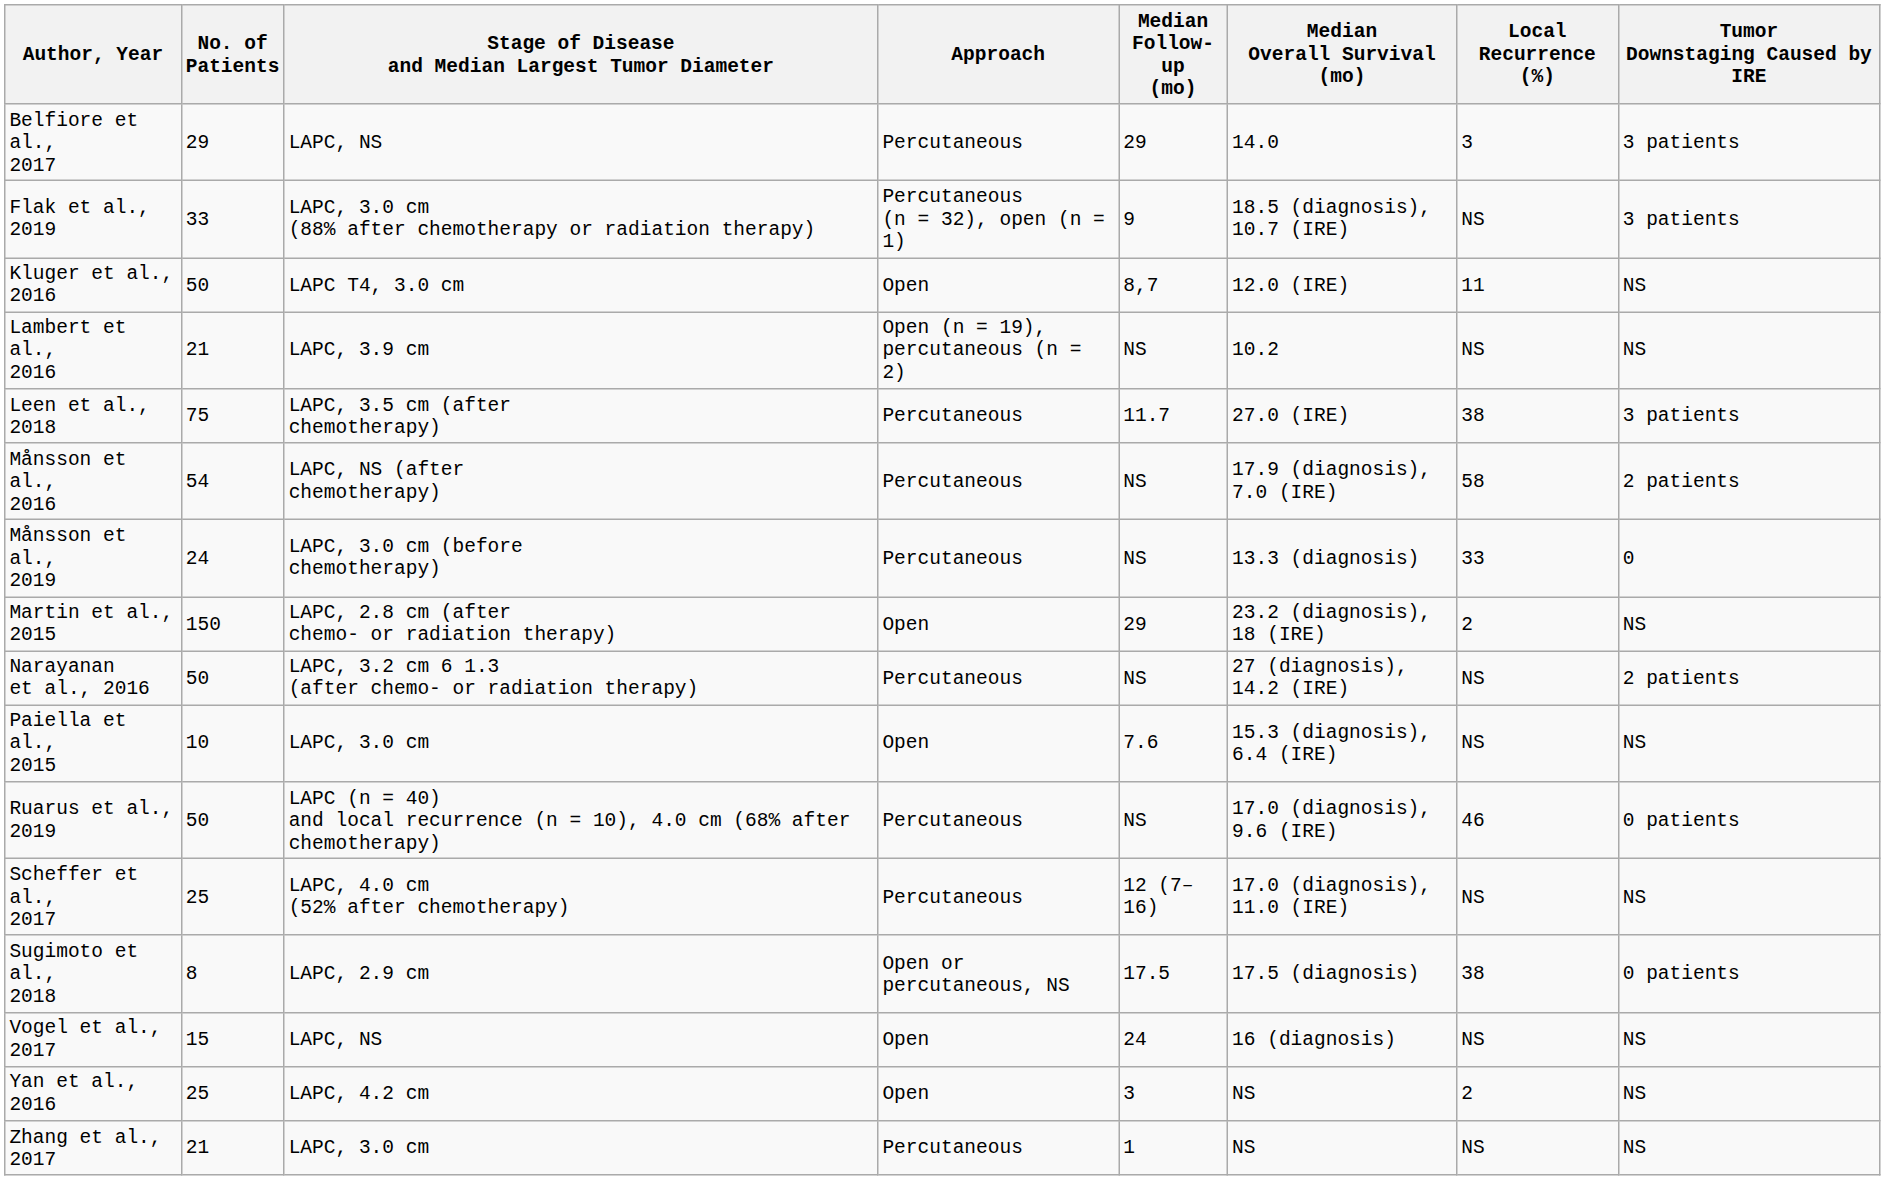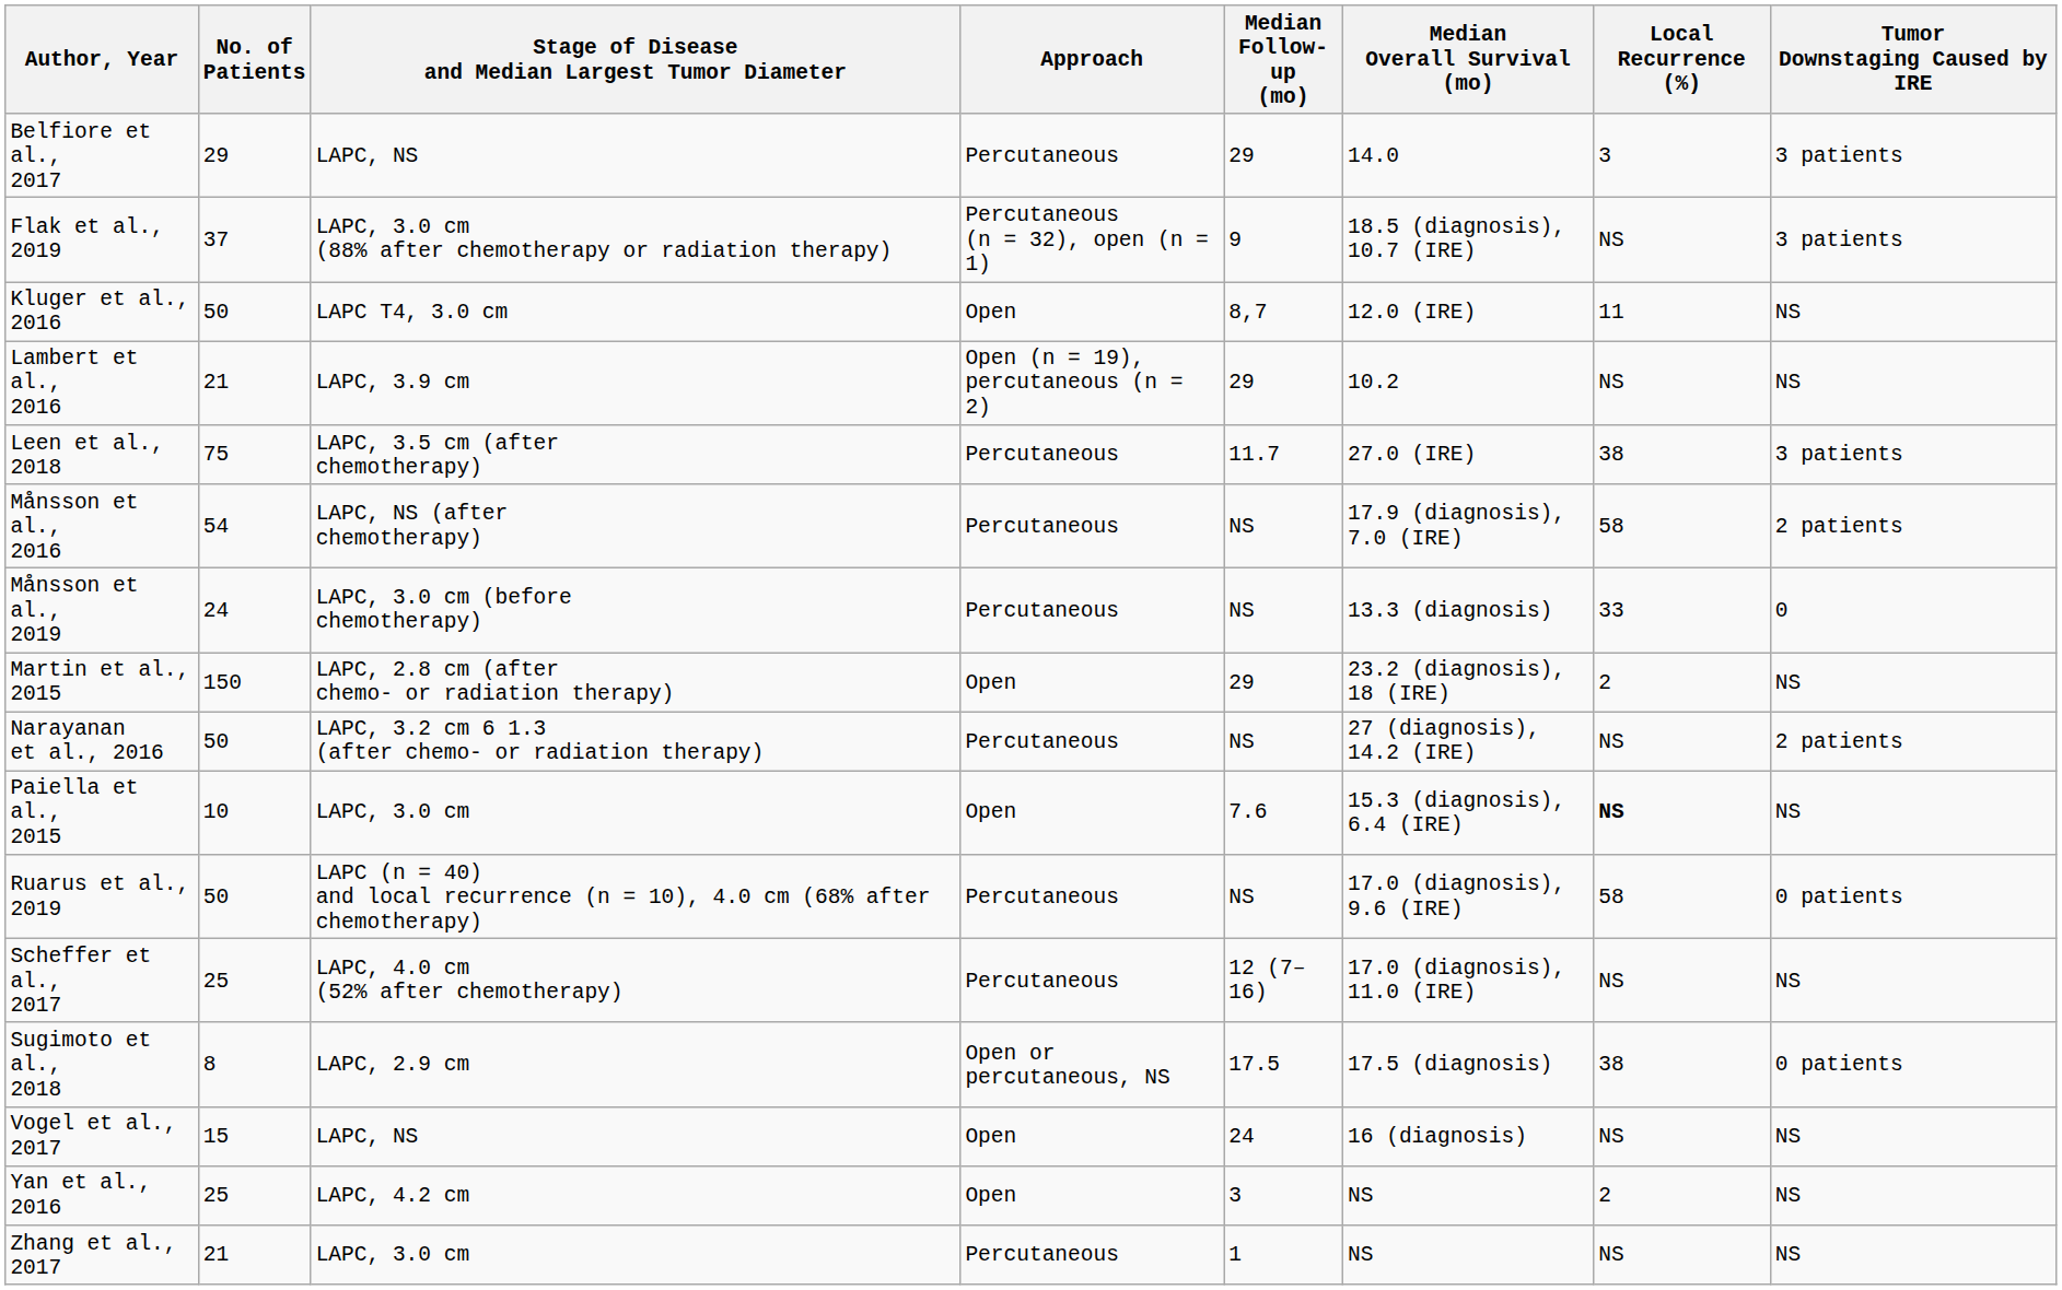Flak et al., 2019 | No. of Patients: 33 -> 37
Lambert et al., 2016 | Median Follow-up (mo): NS -> 29
Paiella et al., 2015 | Local Recurrence (%): normal -> bold
Ruarus et al., 2019 | Local Recurrence (%): 46 -> 58
